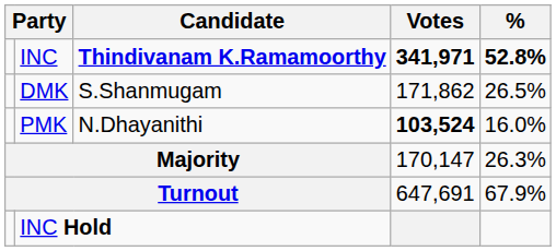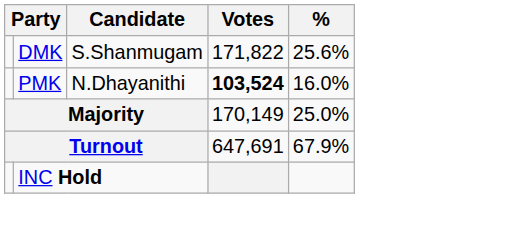- row: INC | Thindivanam K.Ramamoorthy | 341,971 | 52.8%
DMK | Votes: 171,862 -> 171,822
DMK | %: 26.5% -> 25.6%
Majority | Votes: 170,147 -> 170,149
Majority | %: 26.3% -> 25.0%
